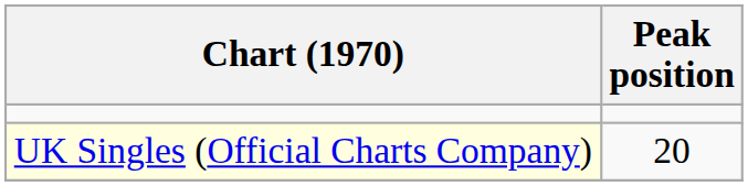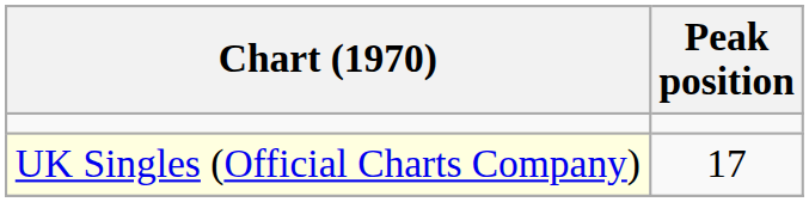row 3 | Peak position: 20 -> 17
